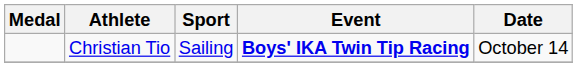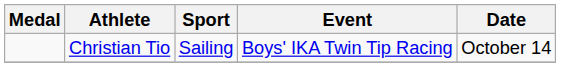Christian Tio | Event: bold -> normal
